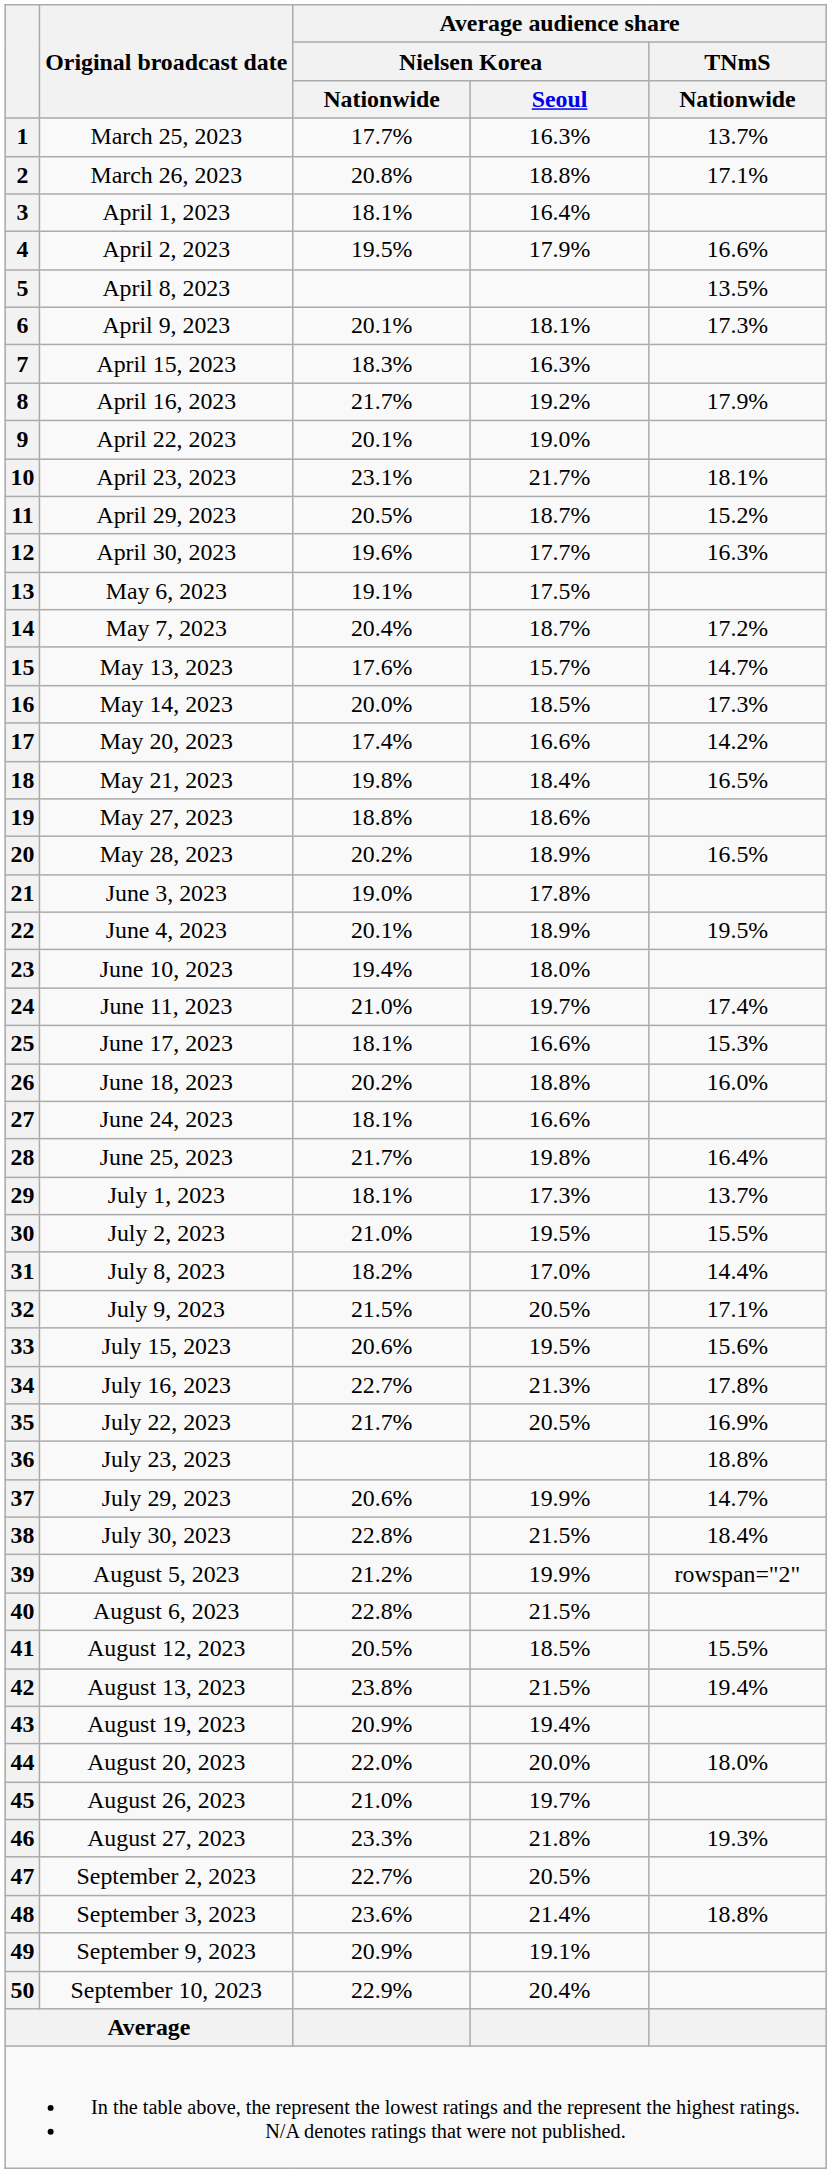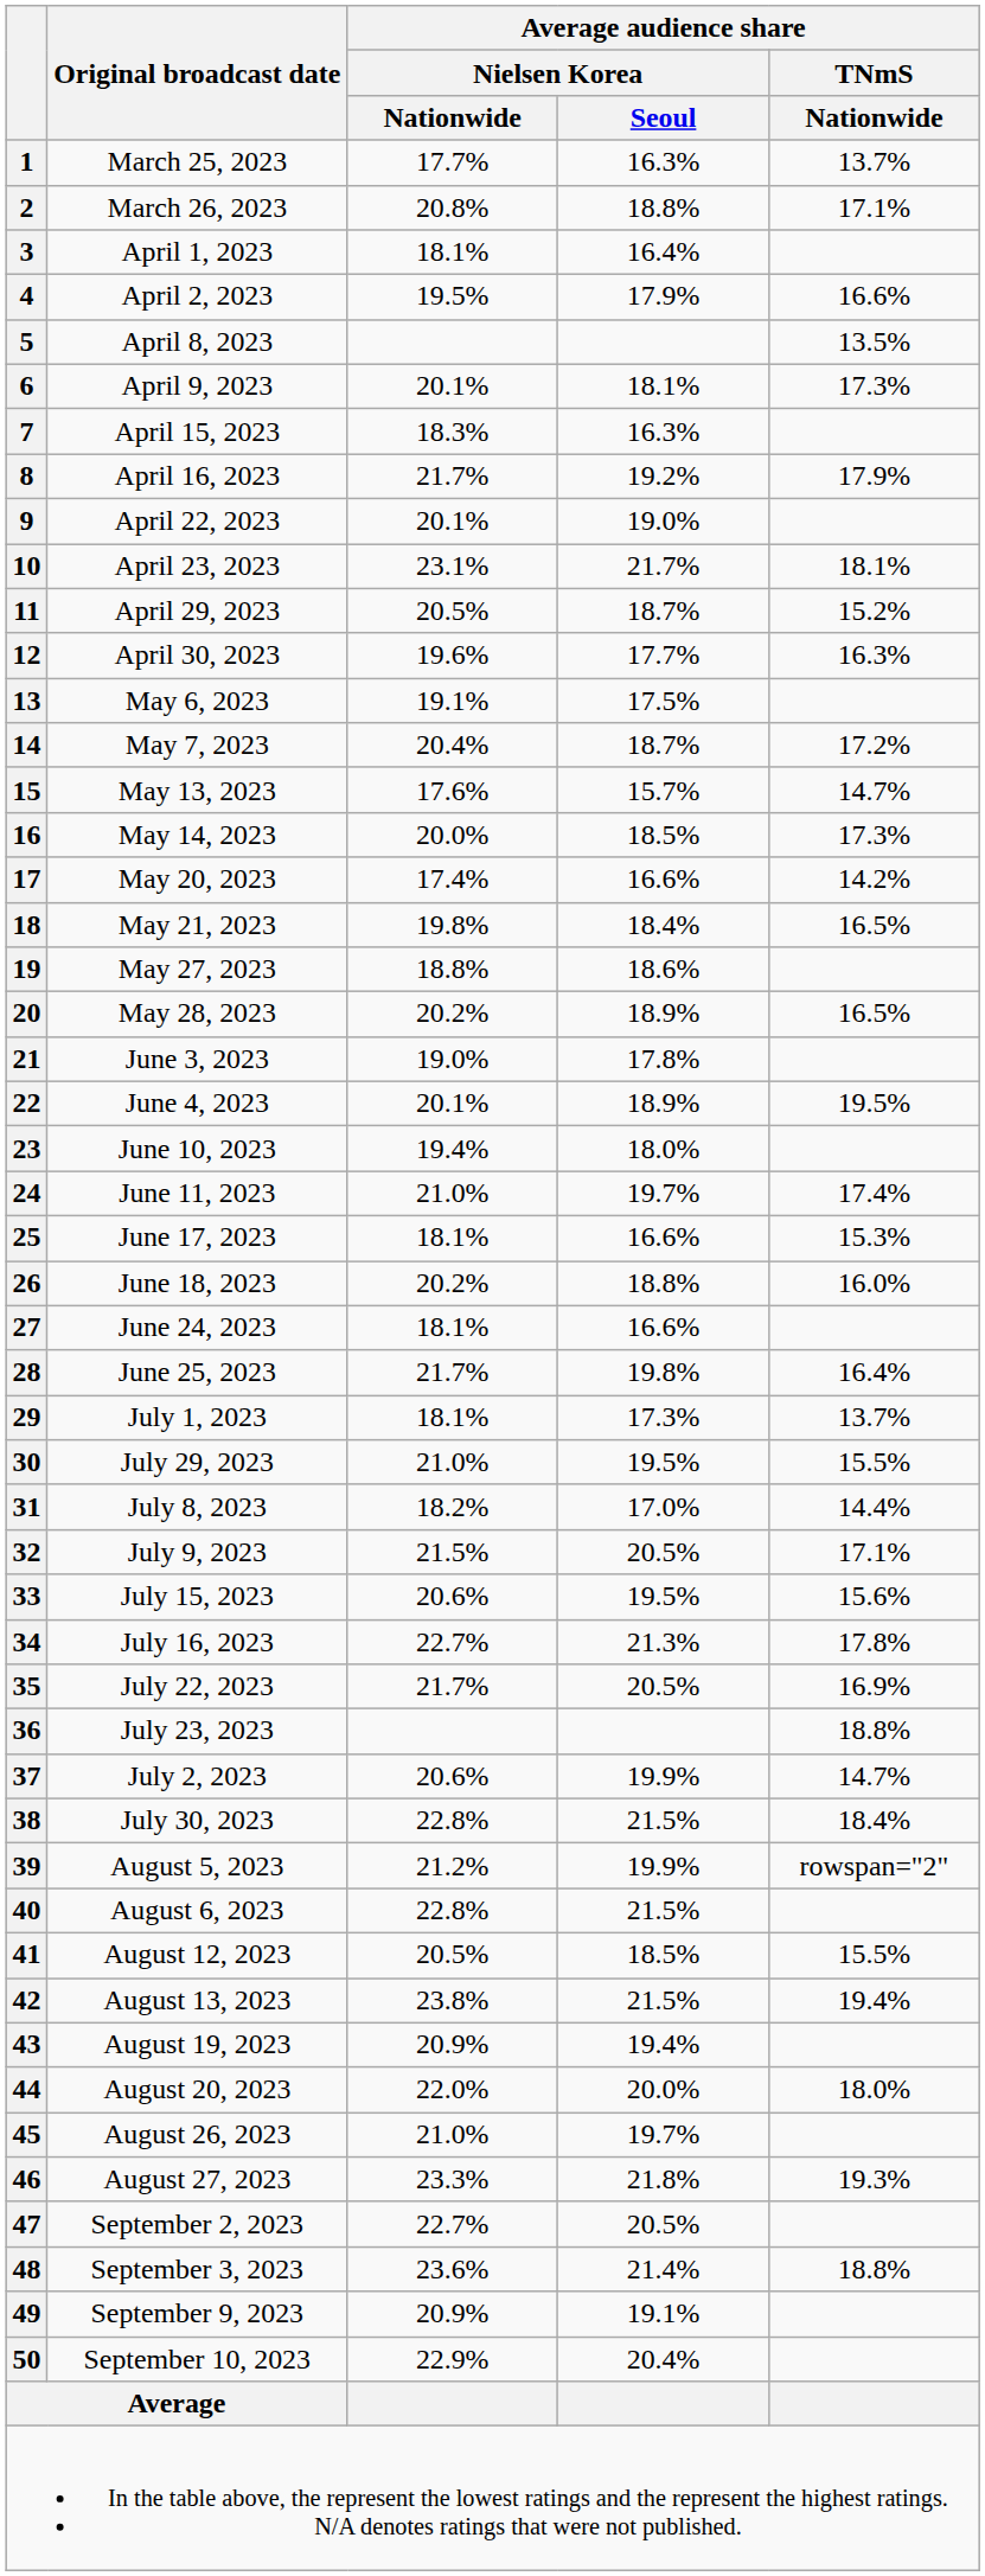30 | Original broadcast date: July 2, 2023 -> July 29, 2023
37 | Original broadcast date: July 29, 2023 -> July 2, 2023
